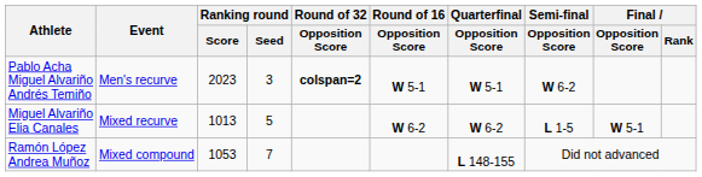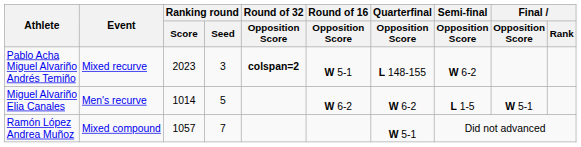Pablo Acha Miguel Alvariño Andrés Temiño | Event: Men's recurve -> Mixed recurve
Pablo Acha Miguel Alvariño Andrés Temiño | Quarterfinal / Opposition Score: W 5-1 -> L 148-155
Miguel Alvariño Elia Canales | Event: Mixed recurve -> Men's recurve
Miguel Alvariño Elia Canales | Ranking round / Score: 1013 -> 1014
Ramón López Andrea Muñoz | Ranking round / Score: 1053 -> 1057
Ramón López Andrea Muñoz | Quarterfinal / Opposition Score: L 148-155 -> W 5-1
